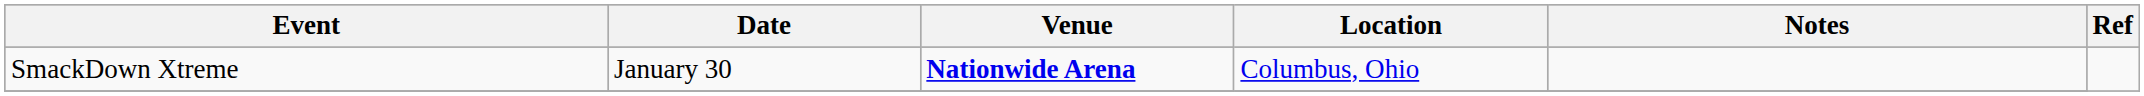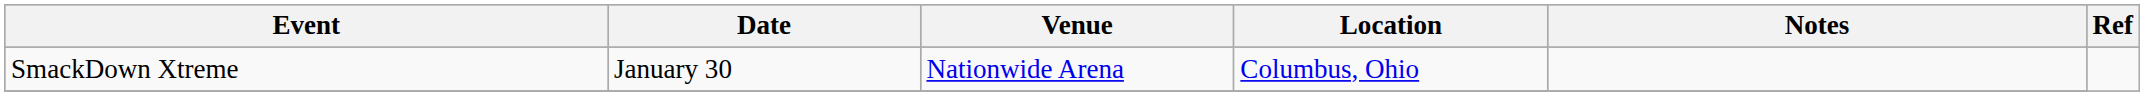SmackDown Xtreme | Venue: bold -> normal
